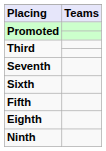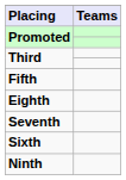row 6 | Placing: Seventh -> Fifth
row 7 | Placing: Sixth -> Eighth
row 8 | Placing: Fifth -> Seventh
row 9 | Placing: Eighth -> Sixth
